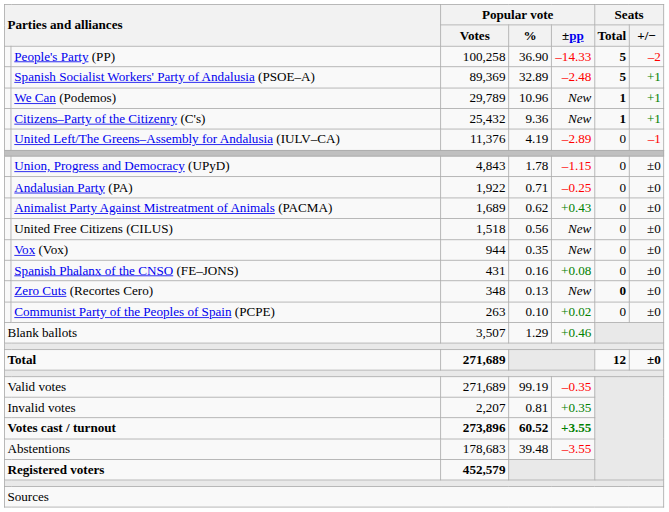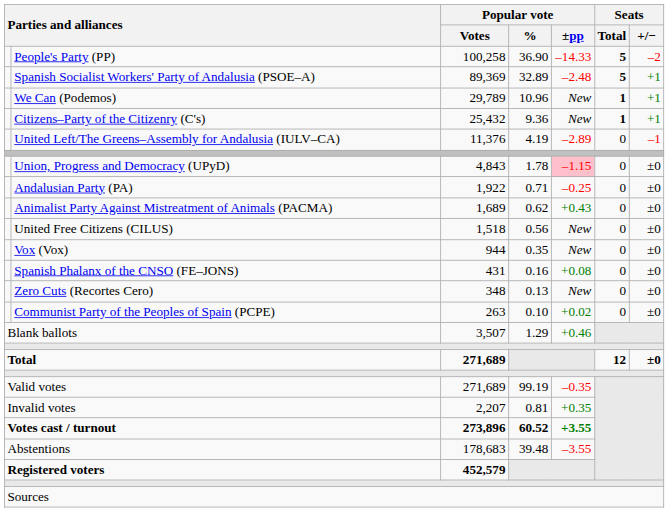Union, Progress and Democracy (UPyD) | Popular vote / ±pp: no background -> pink background
Zero Cuts (Recortes Cero) | Seats / Total: bold -> normal
